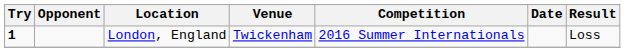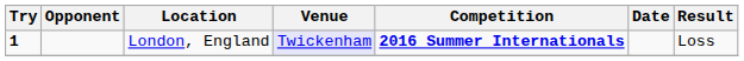London, England | Venue: no background -> lavender background
London, England | Competition: normal -> bold
